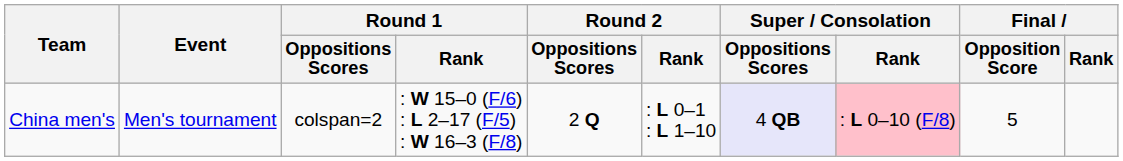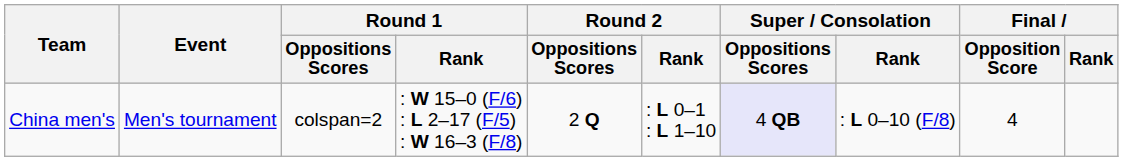China men's | Super / Consolation / Rank: pink background -> no background
China men's | Final / Opposition Score: 5 -> 4
